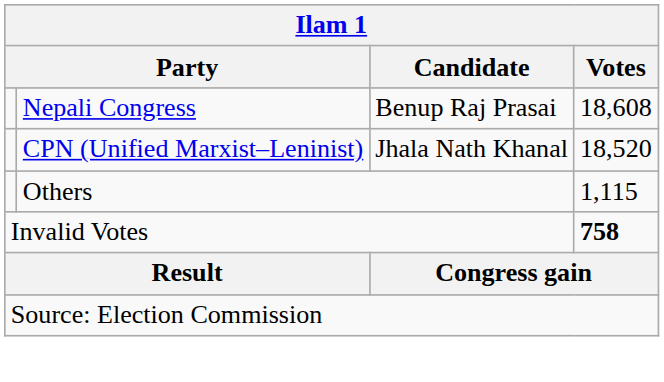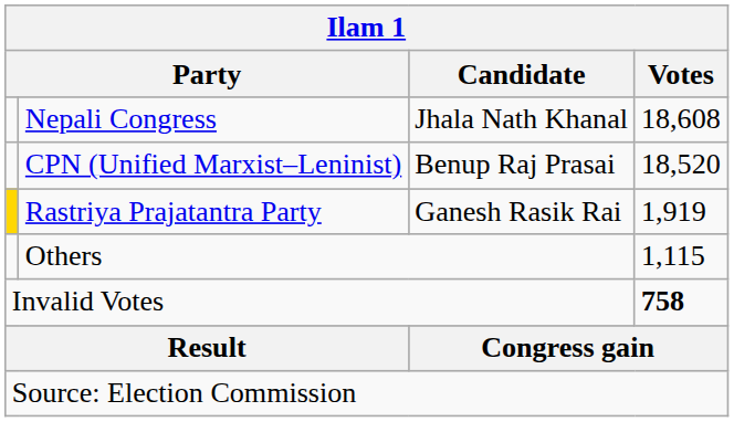Nepali Congress | Candidate: Benup Raj Prasai -> Jhala Nath Khanal
CPN (Unified Marxist–Leninist) | Candidate: Jhala Nath Khanal -> Benup Raj Prasai
+ row: Rastriya Prajatantra Party | Ganesh Rasik Rai | 1,919
